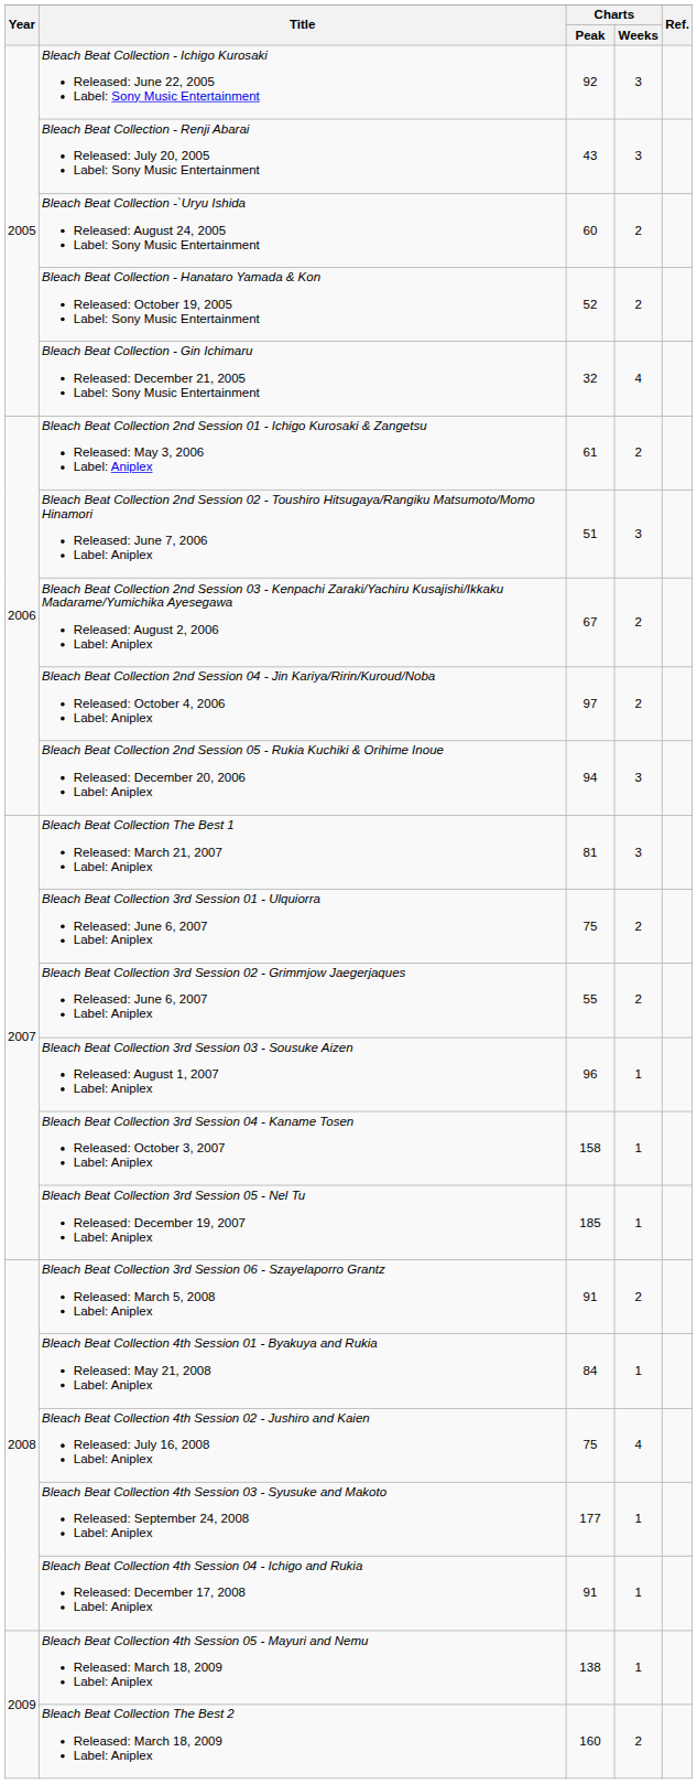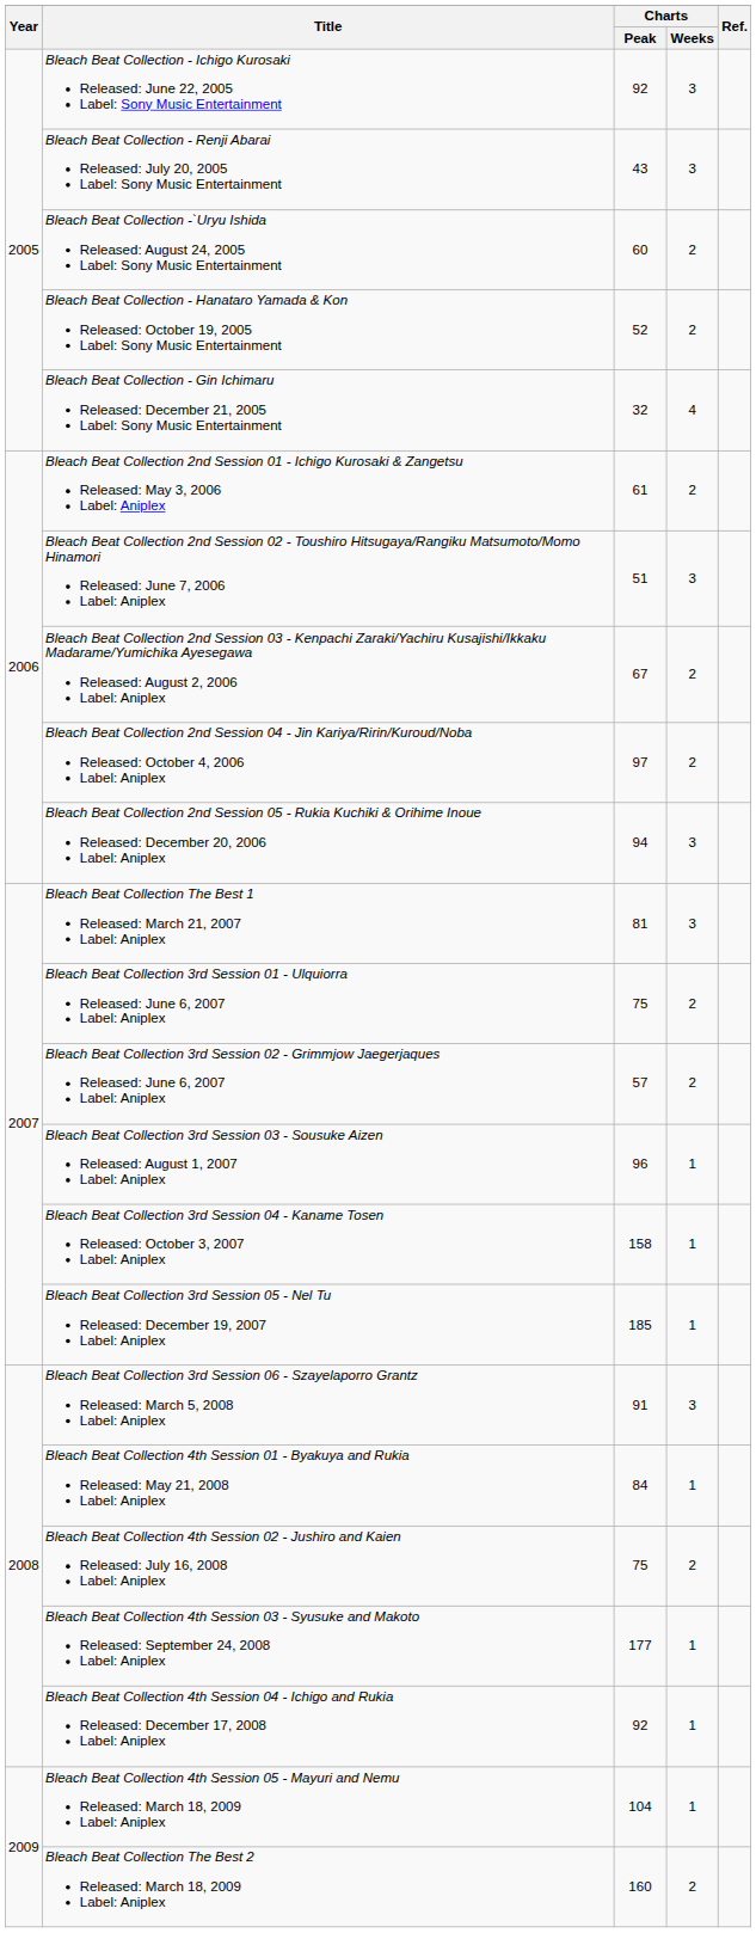row 15 | Charts / Peak: 55 -> 57
row 19 | Charts / Weeks: 2 -> 3
row 21 | Charts / Weeks: 4 -> 2
row 23 | Charts / Peak: 91 -> 92
row 24 | Charts / Peak: 138 -> 104
